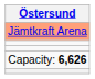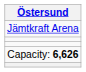row 2 | Östersund: lightsalmon background -> no background
